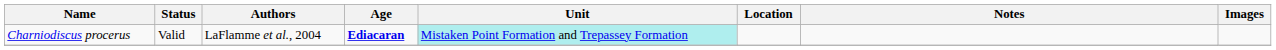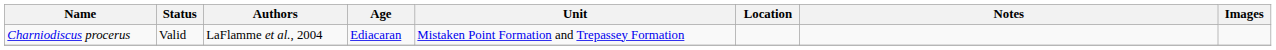Charniodiscus procerus | Age: bold -> normal
Charniodiscus procerus | Unit: paleturquoise background -> no background
